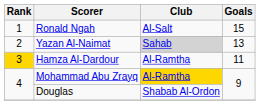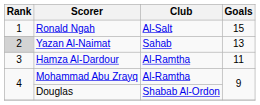Yazan Al-Naimat | Rank: no background -> lightgrey background
Yazan Al-Naimat | Club: lightgrey background -> no background
Hamza Al-Dardour | Rank: gold background -> no background
Mohammad Abu Zrayq | Club: gold background -> no background
